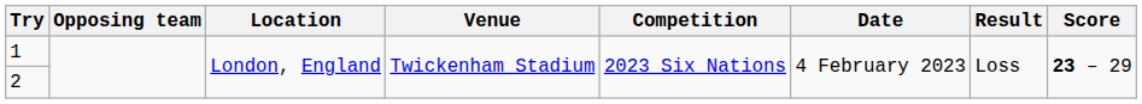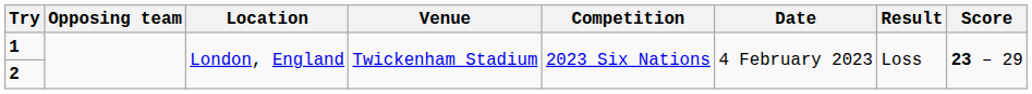1 | Try: normal -> bold
2 | Try: normal -> bold
